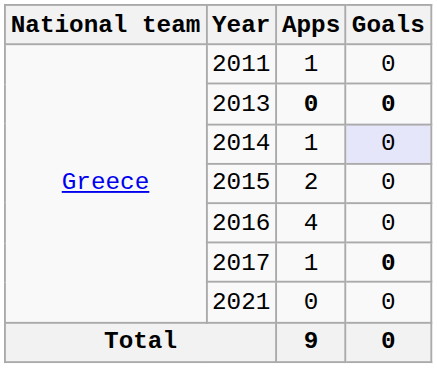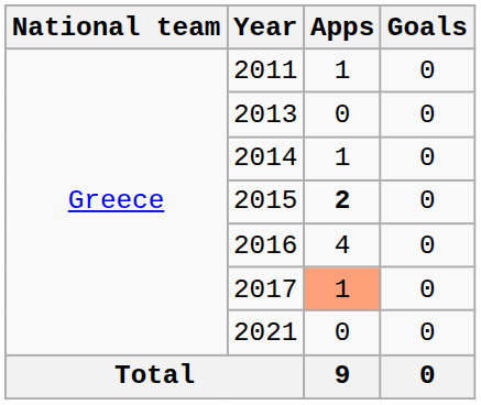2013 | Apps: bold -> normal
2013 | Goals: bold -> normal
2014 | Goals: lavender background -> no background
2015 | Apps: normal -> bold
2017 | Apps: no background -> lightsalmon background
2017 | Goals: bold -> normal
